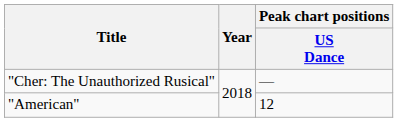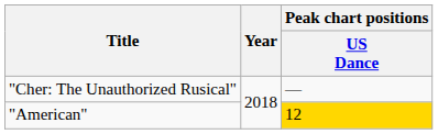"American" | Peak chart positions / US Dance: no background -> gold background
